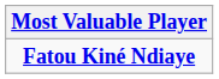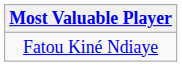row 2 | column 1: bold -> normal
